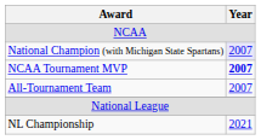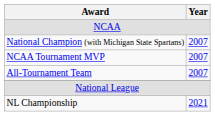National Champion (with Michigan State Spartans) | Year: lavender background -> no background
NCAA Tournament MVP | Year: bold -> normal
